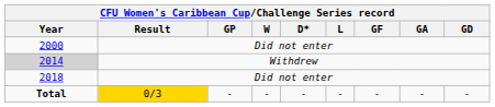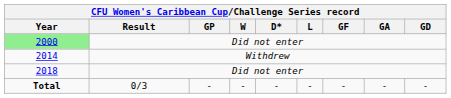2000 | Year: no background -> lightgreen background
2014 | Year: lightgrey background -> no background
Total | Result: gold background -> no background
